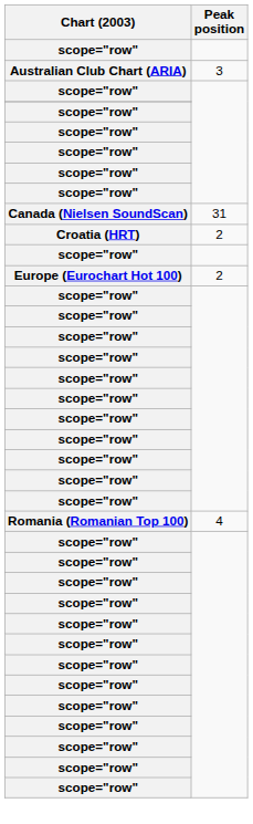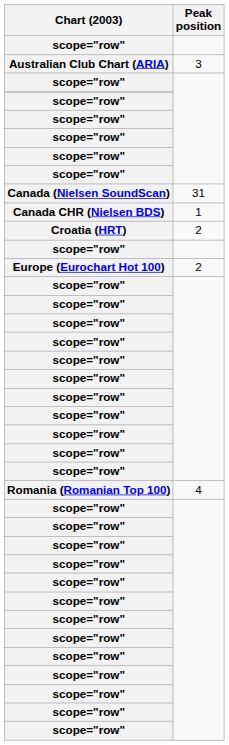+ row: Canada CHR (Nielsen BDS) | 1
